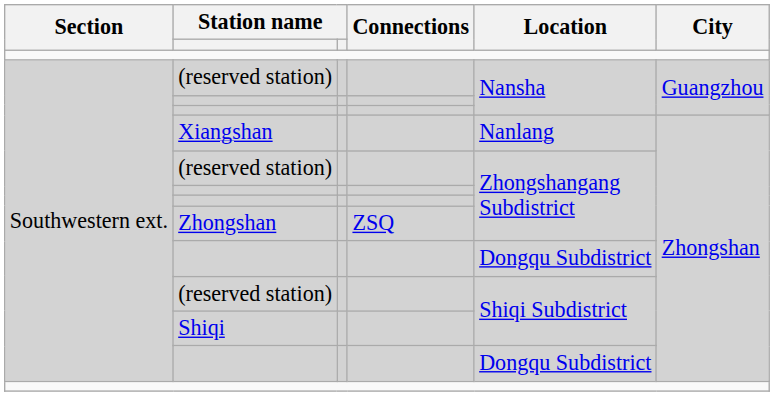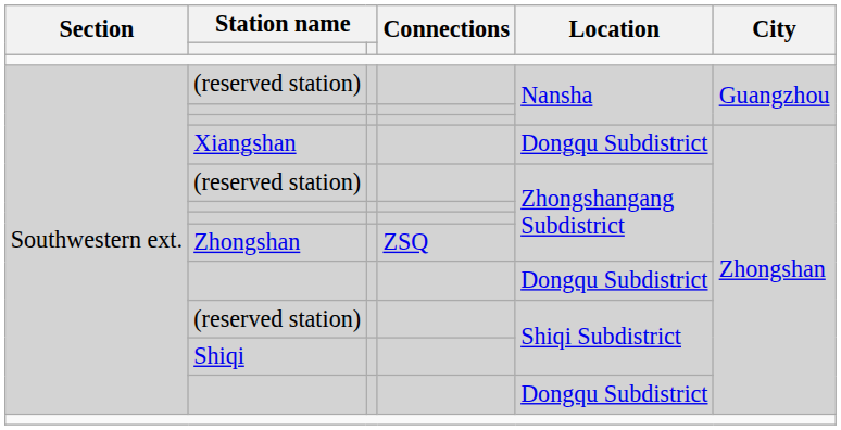Xiangshan | Location: Nanlang -> Dongqu Subdistrict
